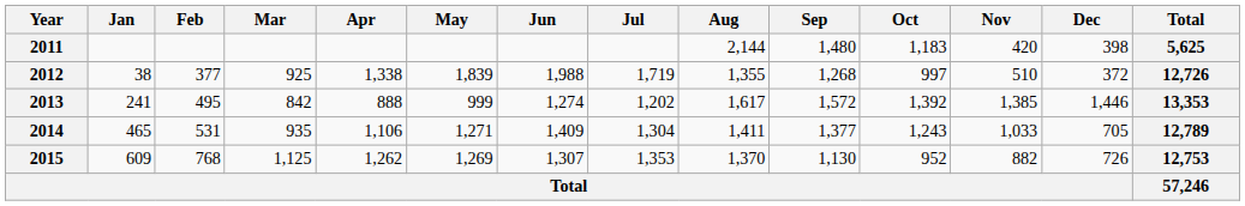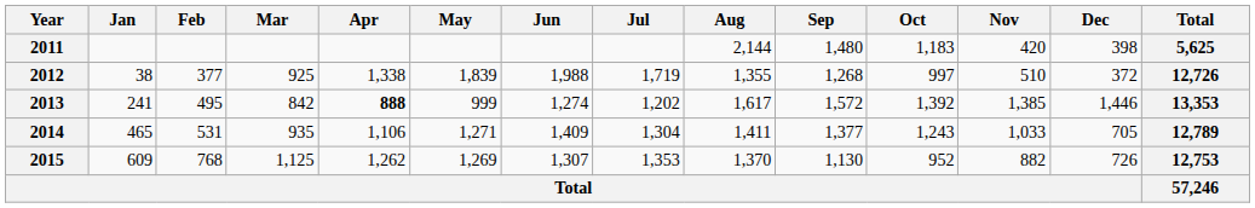2013 | Apr: normal -> bold
